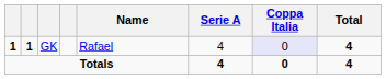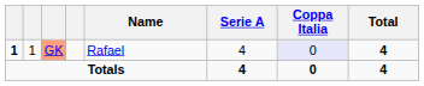row 2 | column 2: bold -> normal
row 2 | column 3: no background -> lightsalmon background
